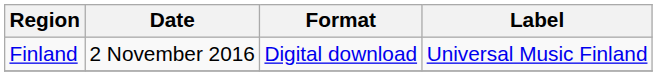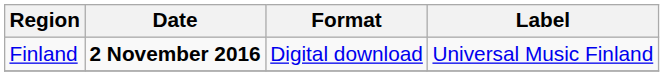Finland | Date: normal -> bold
